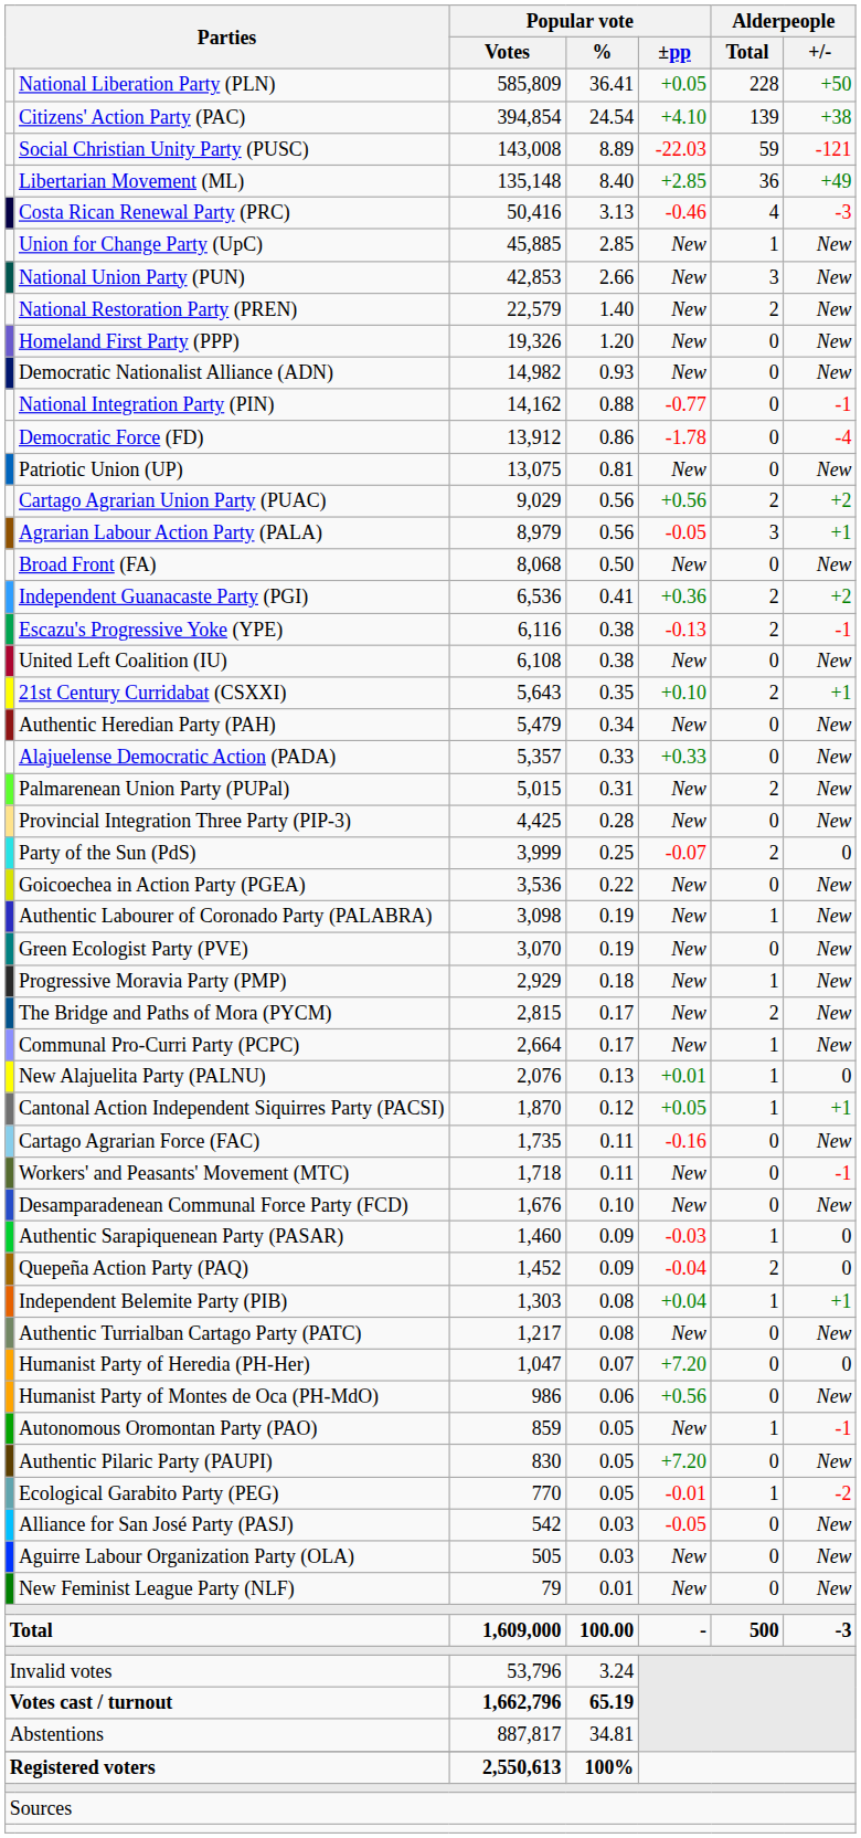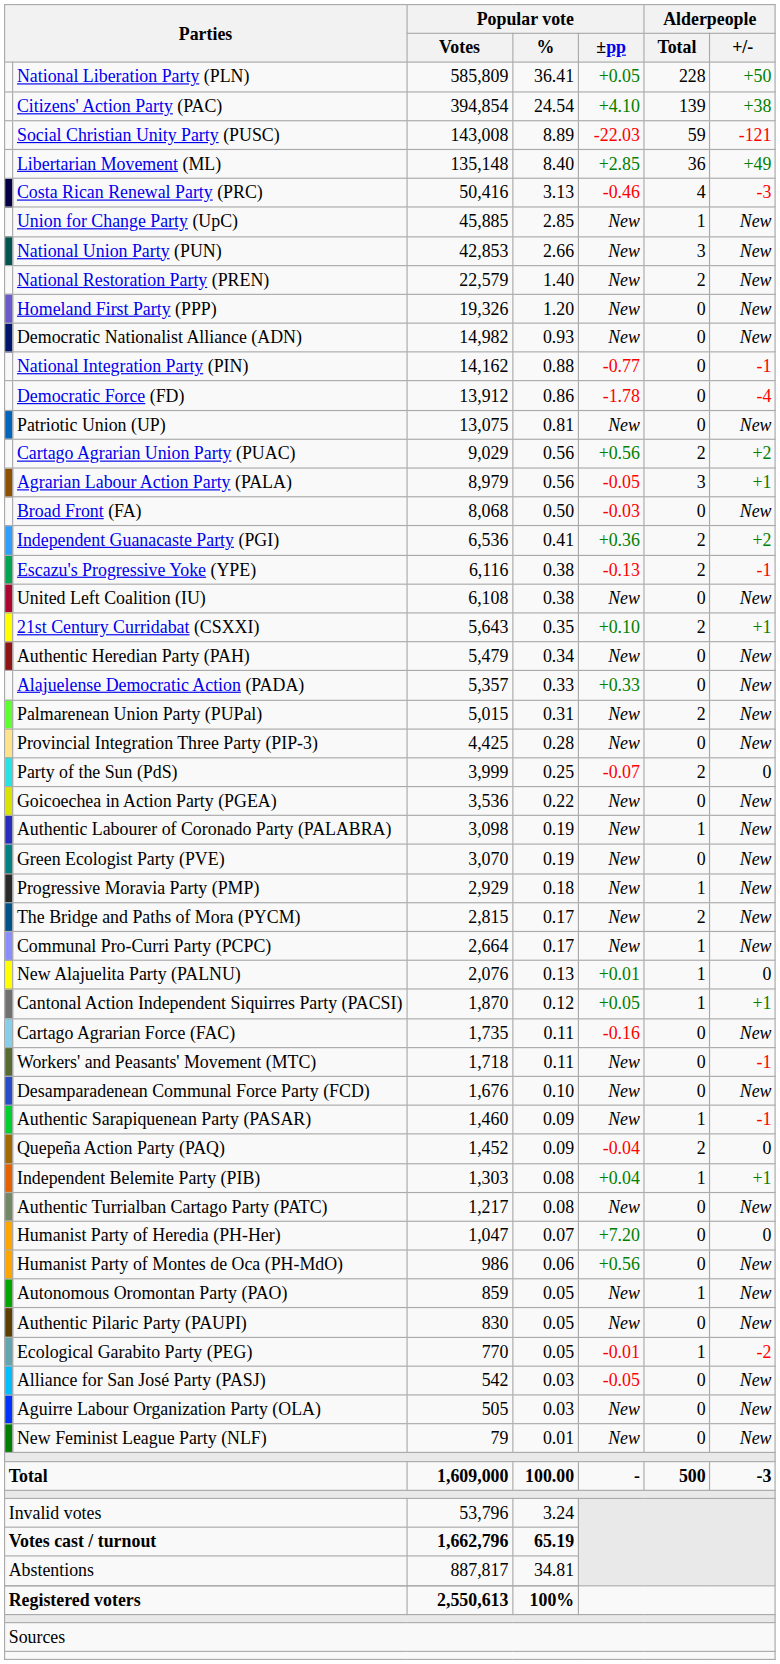Broad Front (FA) | Popular vote / ±pp: New -> -0.03
Authentic Sarapiquenean Party (PASAR) | Popular vote / ±pp: -0.03 -> New
Authentic Sarapiquenean Party (PASAR) | Alderpeople / +/-: 0 -> -1
Autonomous Oromontan Party (PAO) | Alderpeople / +/-: -1 -> New
Authentic Pilaric Party (PAUPI) | Popular vote / ±pp: +7.20 -> New
